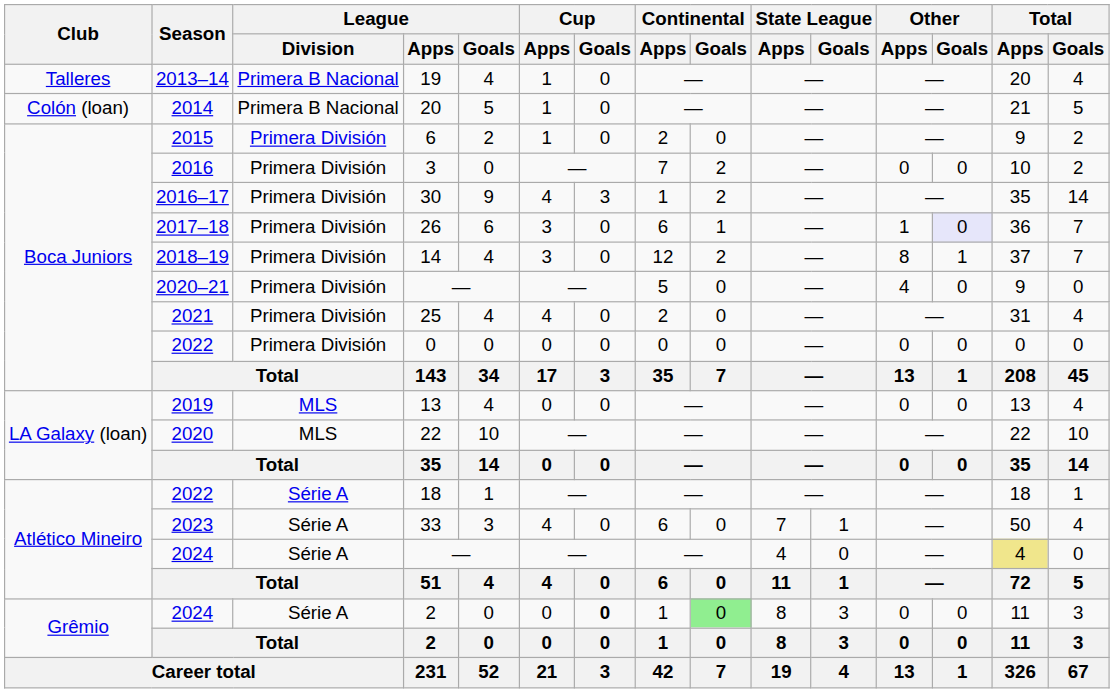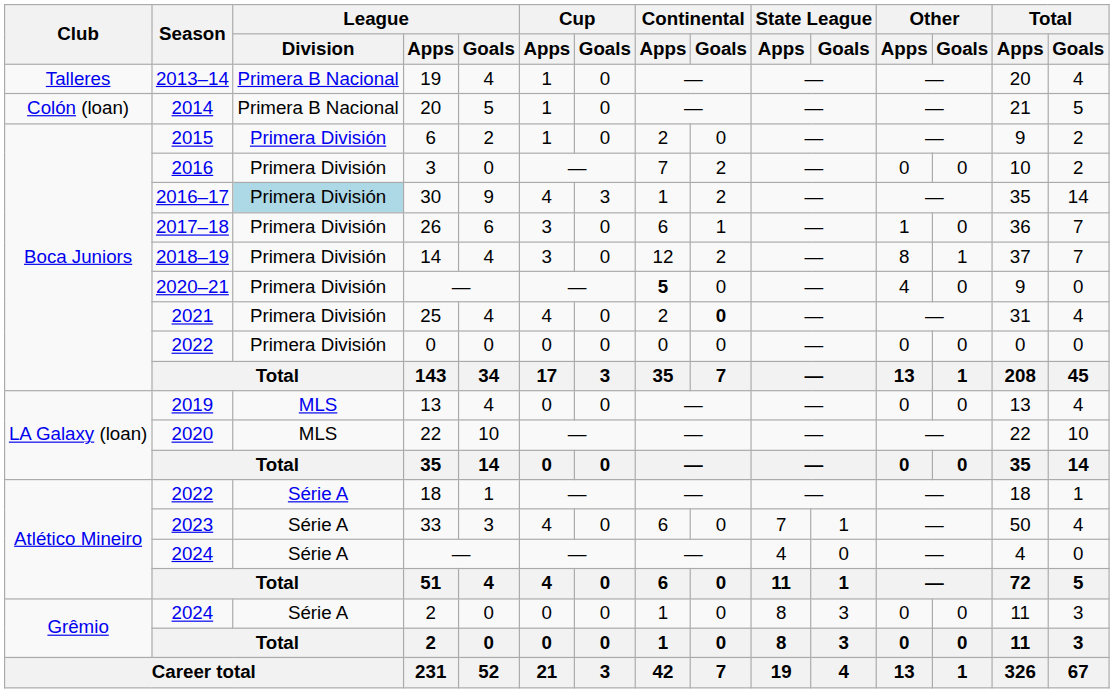30 | League / Division: no background -> lightblue background
26 | Other / Goals: lavender background -> no background
2020–21 / — | Continental / Apps: normal -> bold
25 | Continental / Goals: normal -> bold
2024 / — | Total / Apps: khaki background -> no background
2024 / 2 | Cup / Goals: bold -> normal
2024 / 2 | Continental / Goals: lightgreen background -> no background
